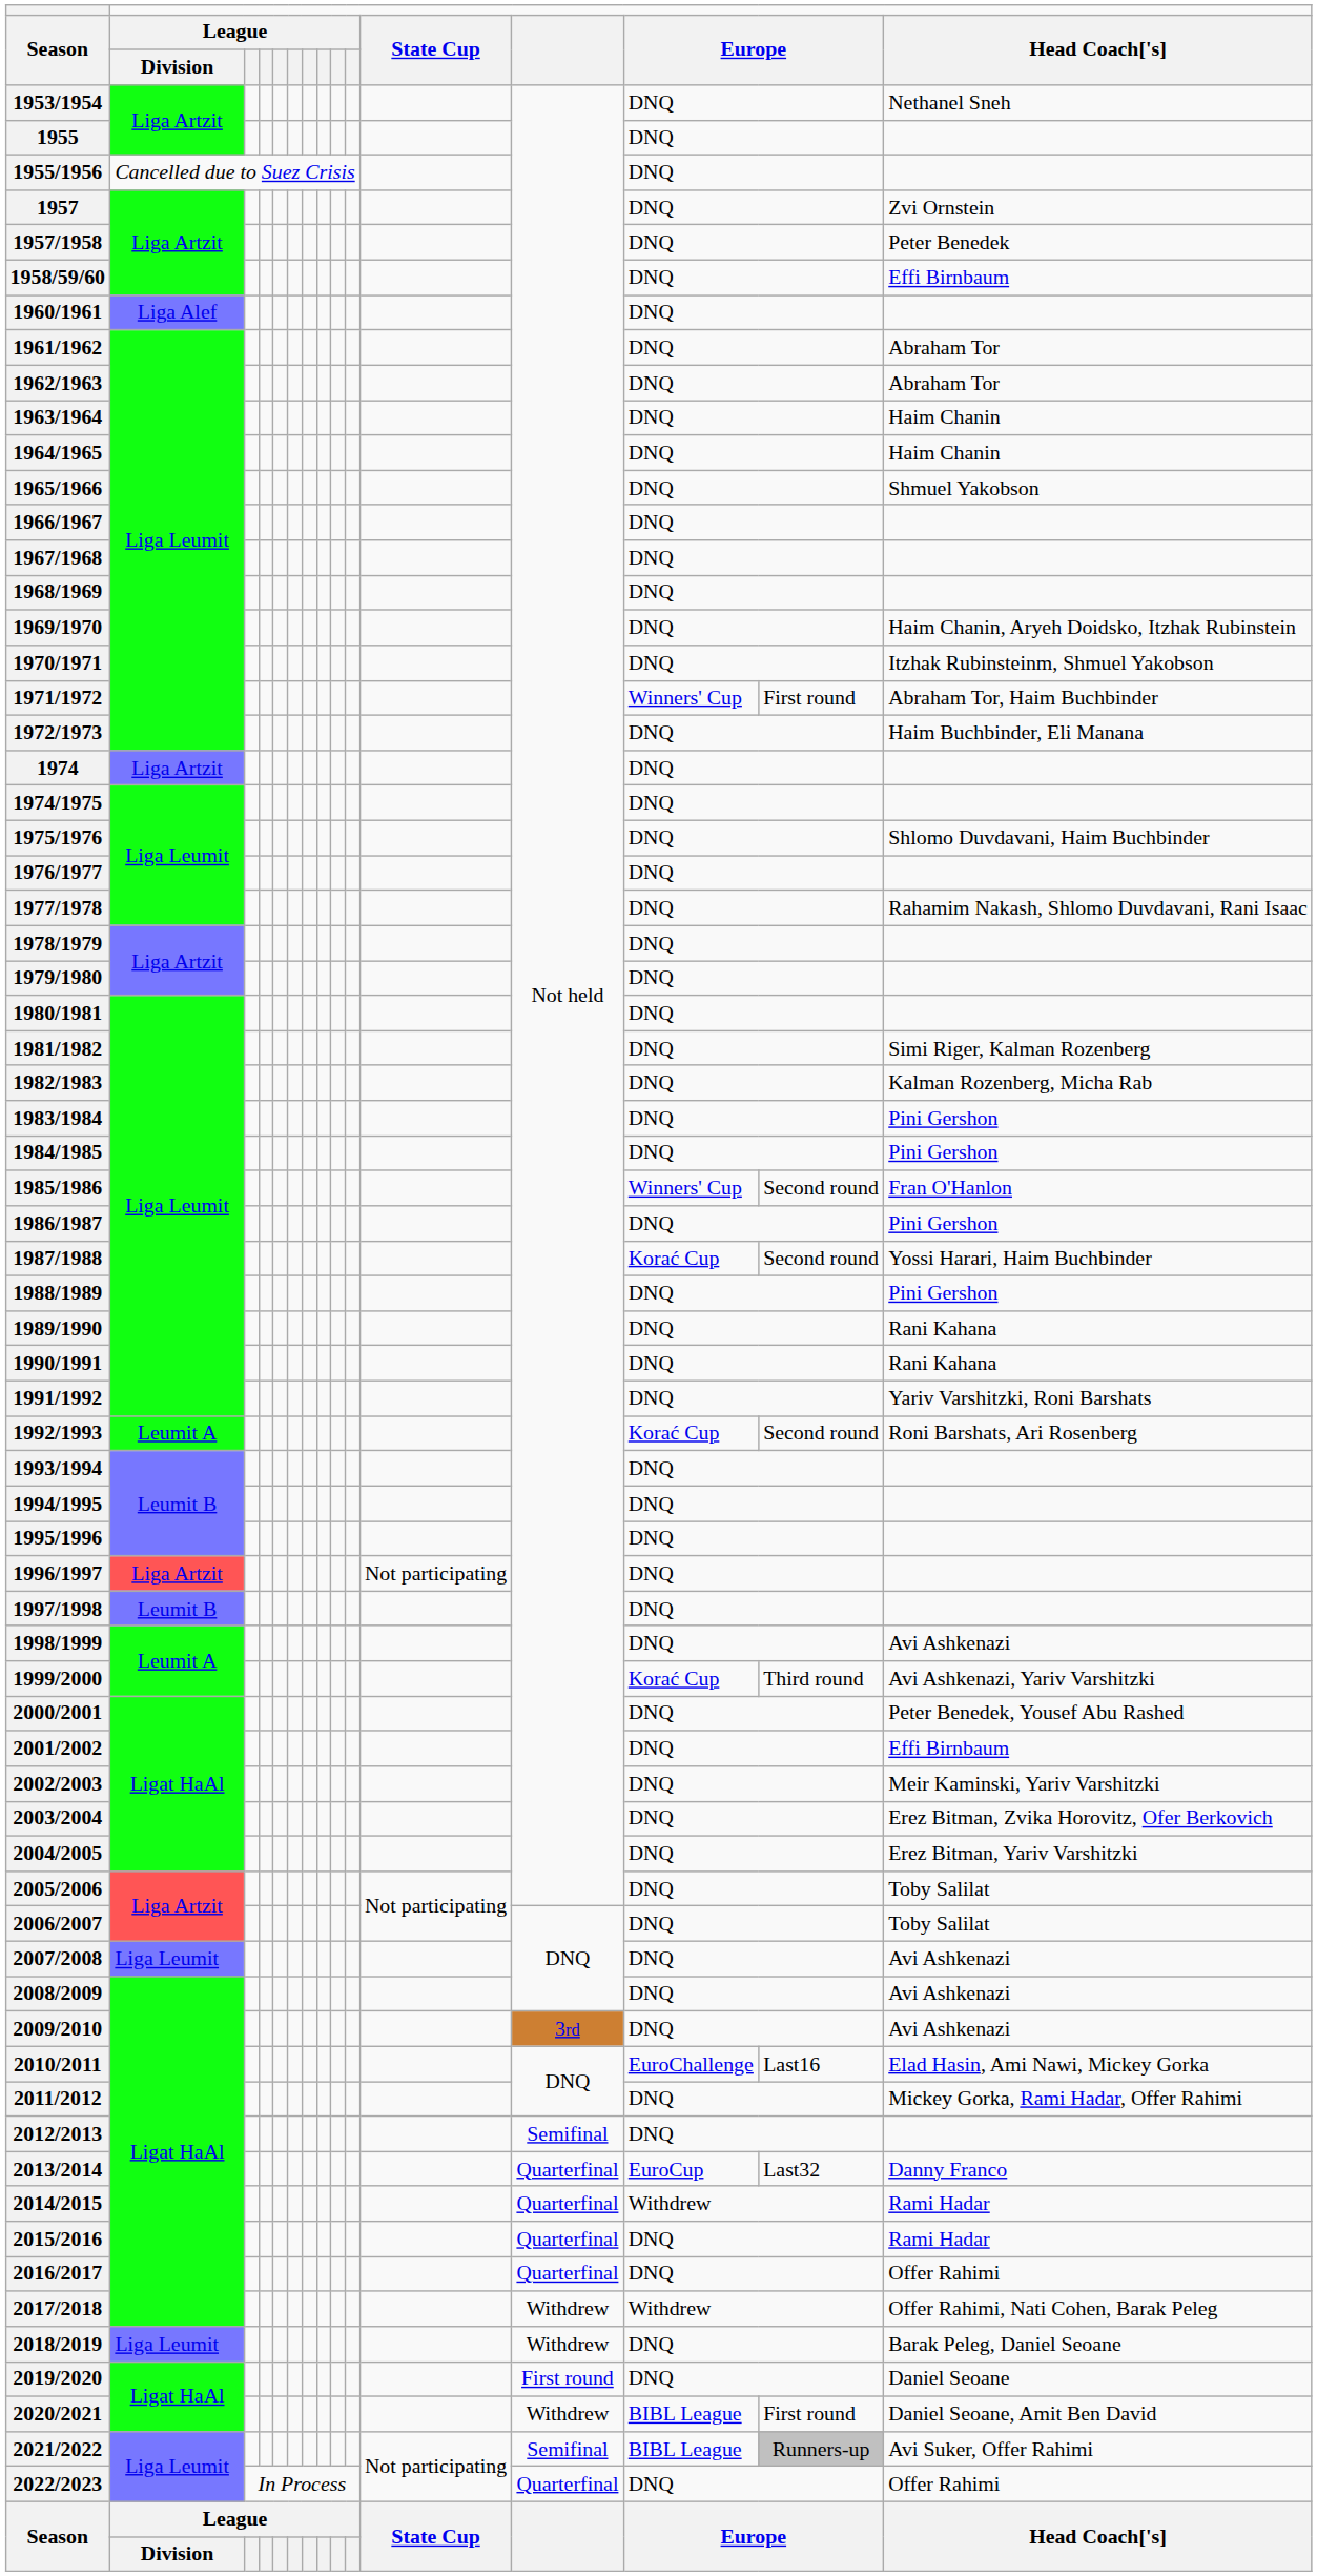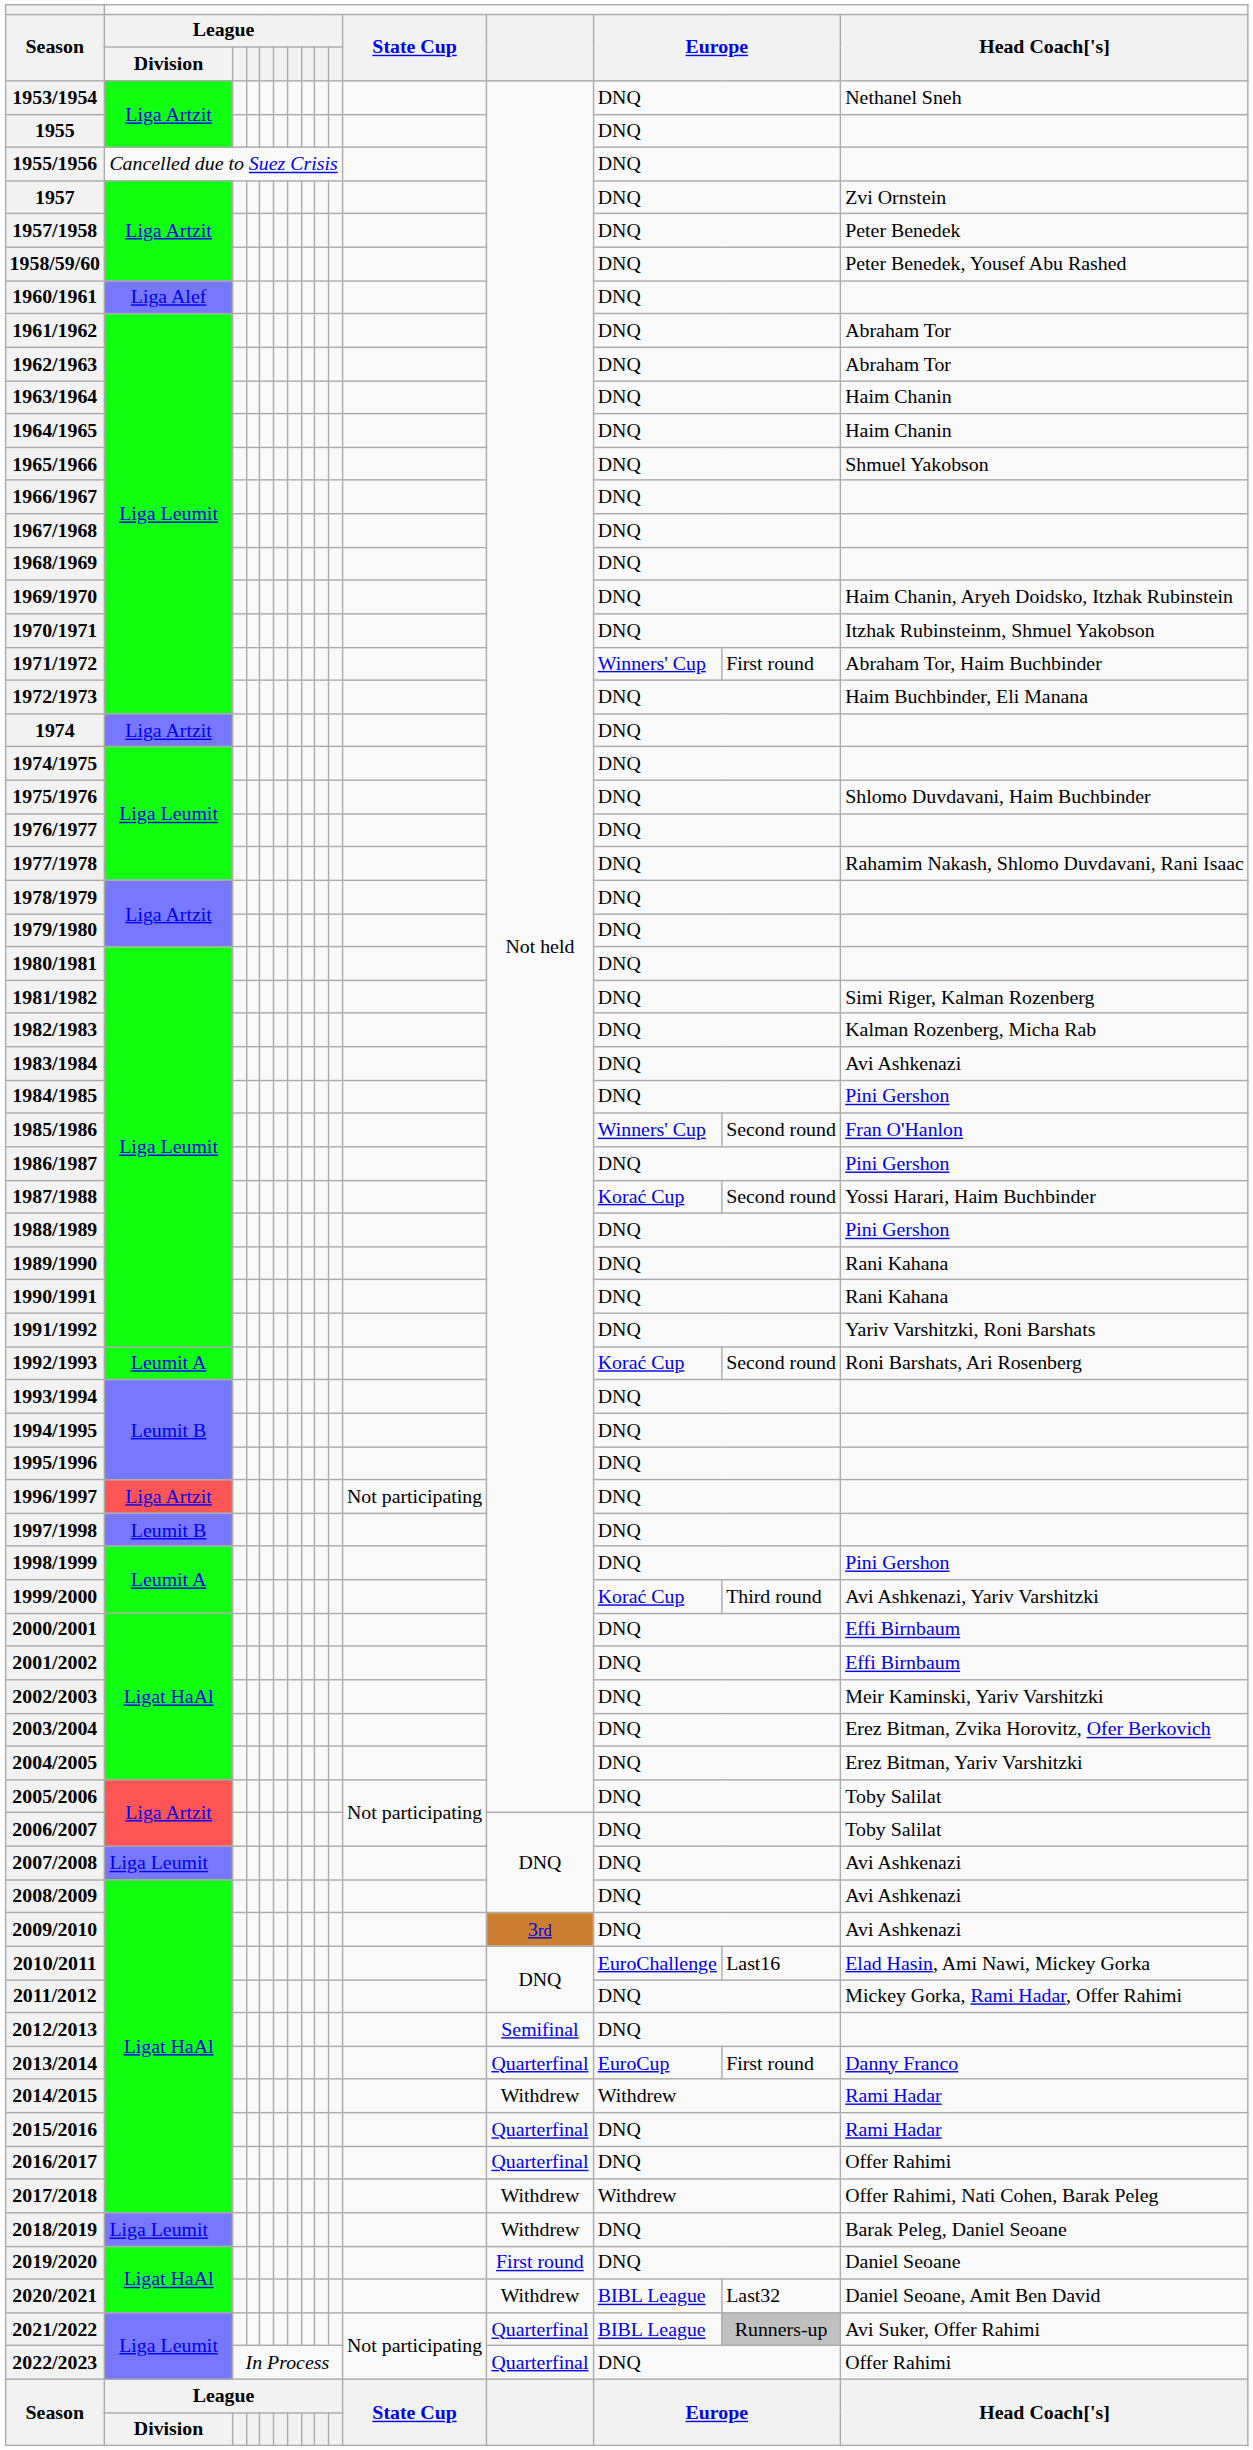1958/59/60 | Head Coach['s]: Effi Birnbaum -> Peter Benedek, Yousef Abu Rashed
1983/1984 | Head Coach['s]: Pini Gershon -> Avi Ashkenazi
1998/1999 | Head Coach['s]: Avi Ashkenazi -> Pini Gershon
2000/2001 | Head Coach['s]: Peter Benedek, Yousef Abu Rashed -> Effi Birnbaum
2013/2014 | column 14: Last32 -> First round
2014/2015 | column 12: Quarterfinal -> Withdrew
2020/2021 | column 14: First round -> Last32
2021/2022 | column 12: Semifinal -> Quarterfinal
